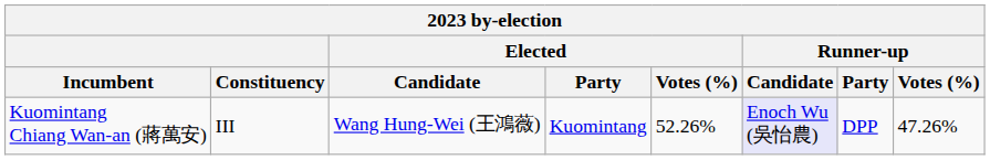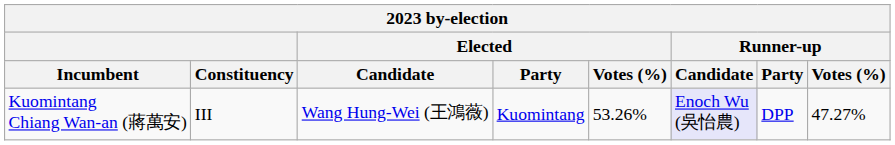Kuomintang Chiang Wan-an (蔣萬安) | Elected / Votes (%): 52.26% -> 53.26%
Kuomintang Chiang Wan-an (蔣萬安) | Runner-up / Votes (%): 47.26% -> 47.27%
